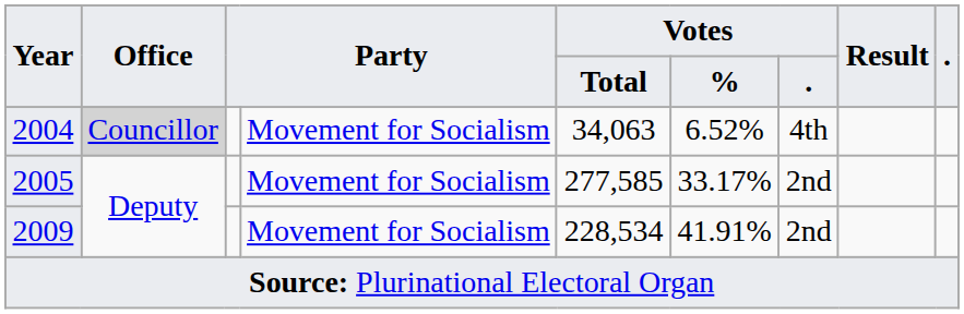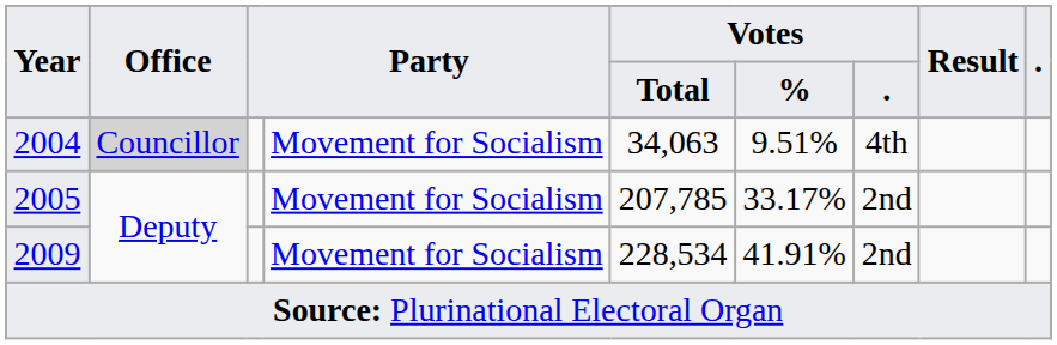2004 | Votes / %: 6.52% -> 9.51%
2005 | Votes / Total: 277,585 -> 207,785
